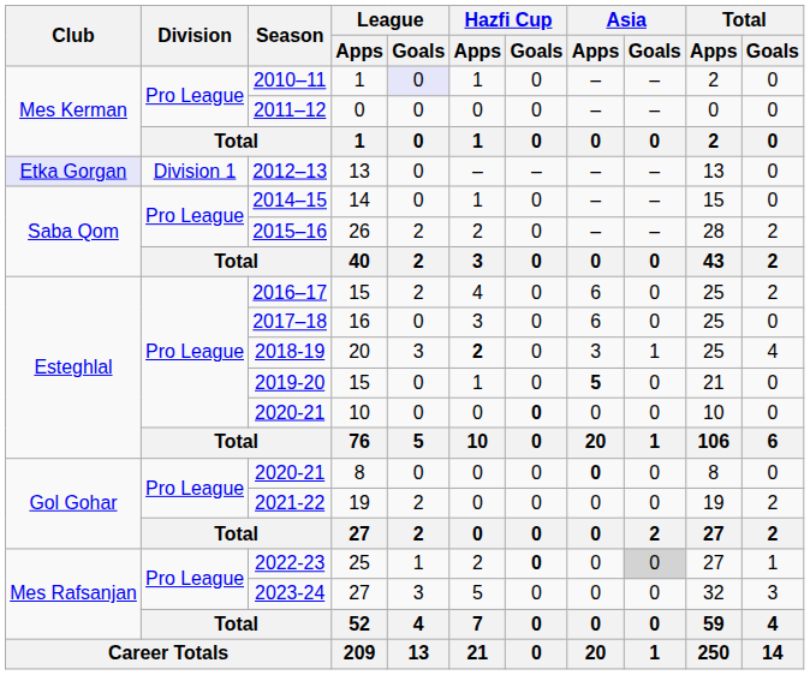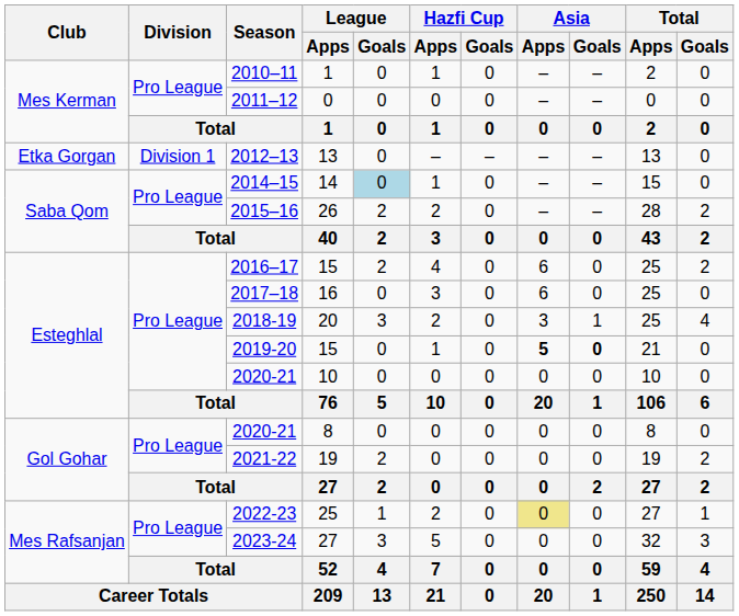2010–11 | League / Goals: lavender background -> no background
2012–13 | Club: lavender background -> no background
2014–15 | League / Goals: no background -> lightblue background
2018-19 | Hazfi Cup / Apps: bold -> normal
2019-20 | Asia / Goals: normal -> bold
2020-21 / 10 | Hazfi Cup / Goals: bold -> normal
2020-21 / 8 | Asia / Apps: bold -> normal
2022-23 | Hazfi Cup / Goals: bold -> normal
2022-23 | Asia / Apps: no background -> khaki background
2022-23 | Asia / Goals: lightgrey background -> no background
